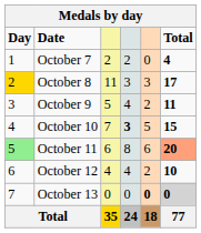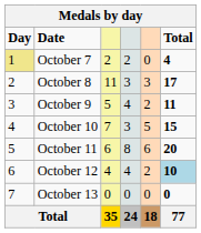October 7 | Day: no background -> khaki background
October 8 | Day: gold background -> no background
October 10 | column 4: bold -> normal
October 11 | Day: lightgreen background -> no background
October 11 | Total: lightsalmon background -> no background
October 12 | Total: no background -> lightblue background
October 13 | column 5: bold -> normal
October 13 | Total: lightgrey background -> no background
